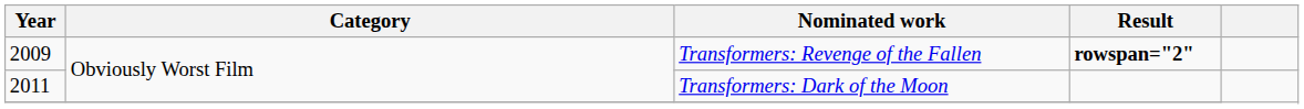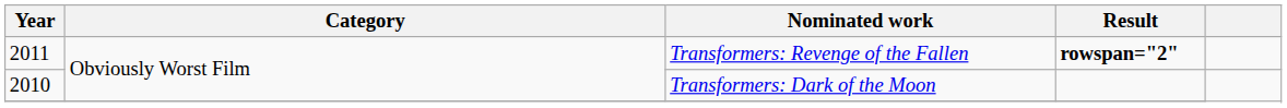Transformers: Revenge of the Fallen | Year: 2009 -> 2011
Transformers: Dark of the Moon | Year: 2011 -> 2010
